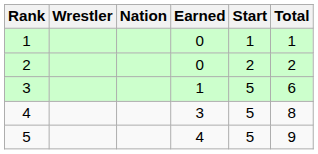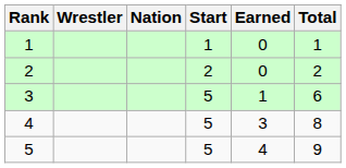columns swapped: Start <-> Earned
